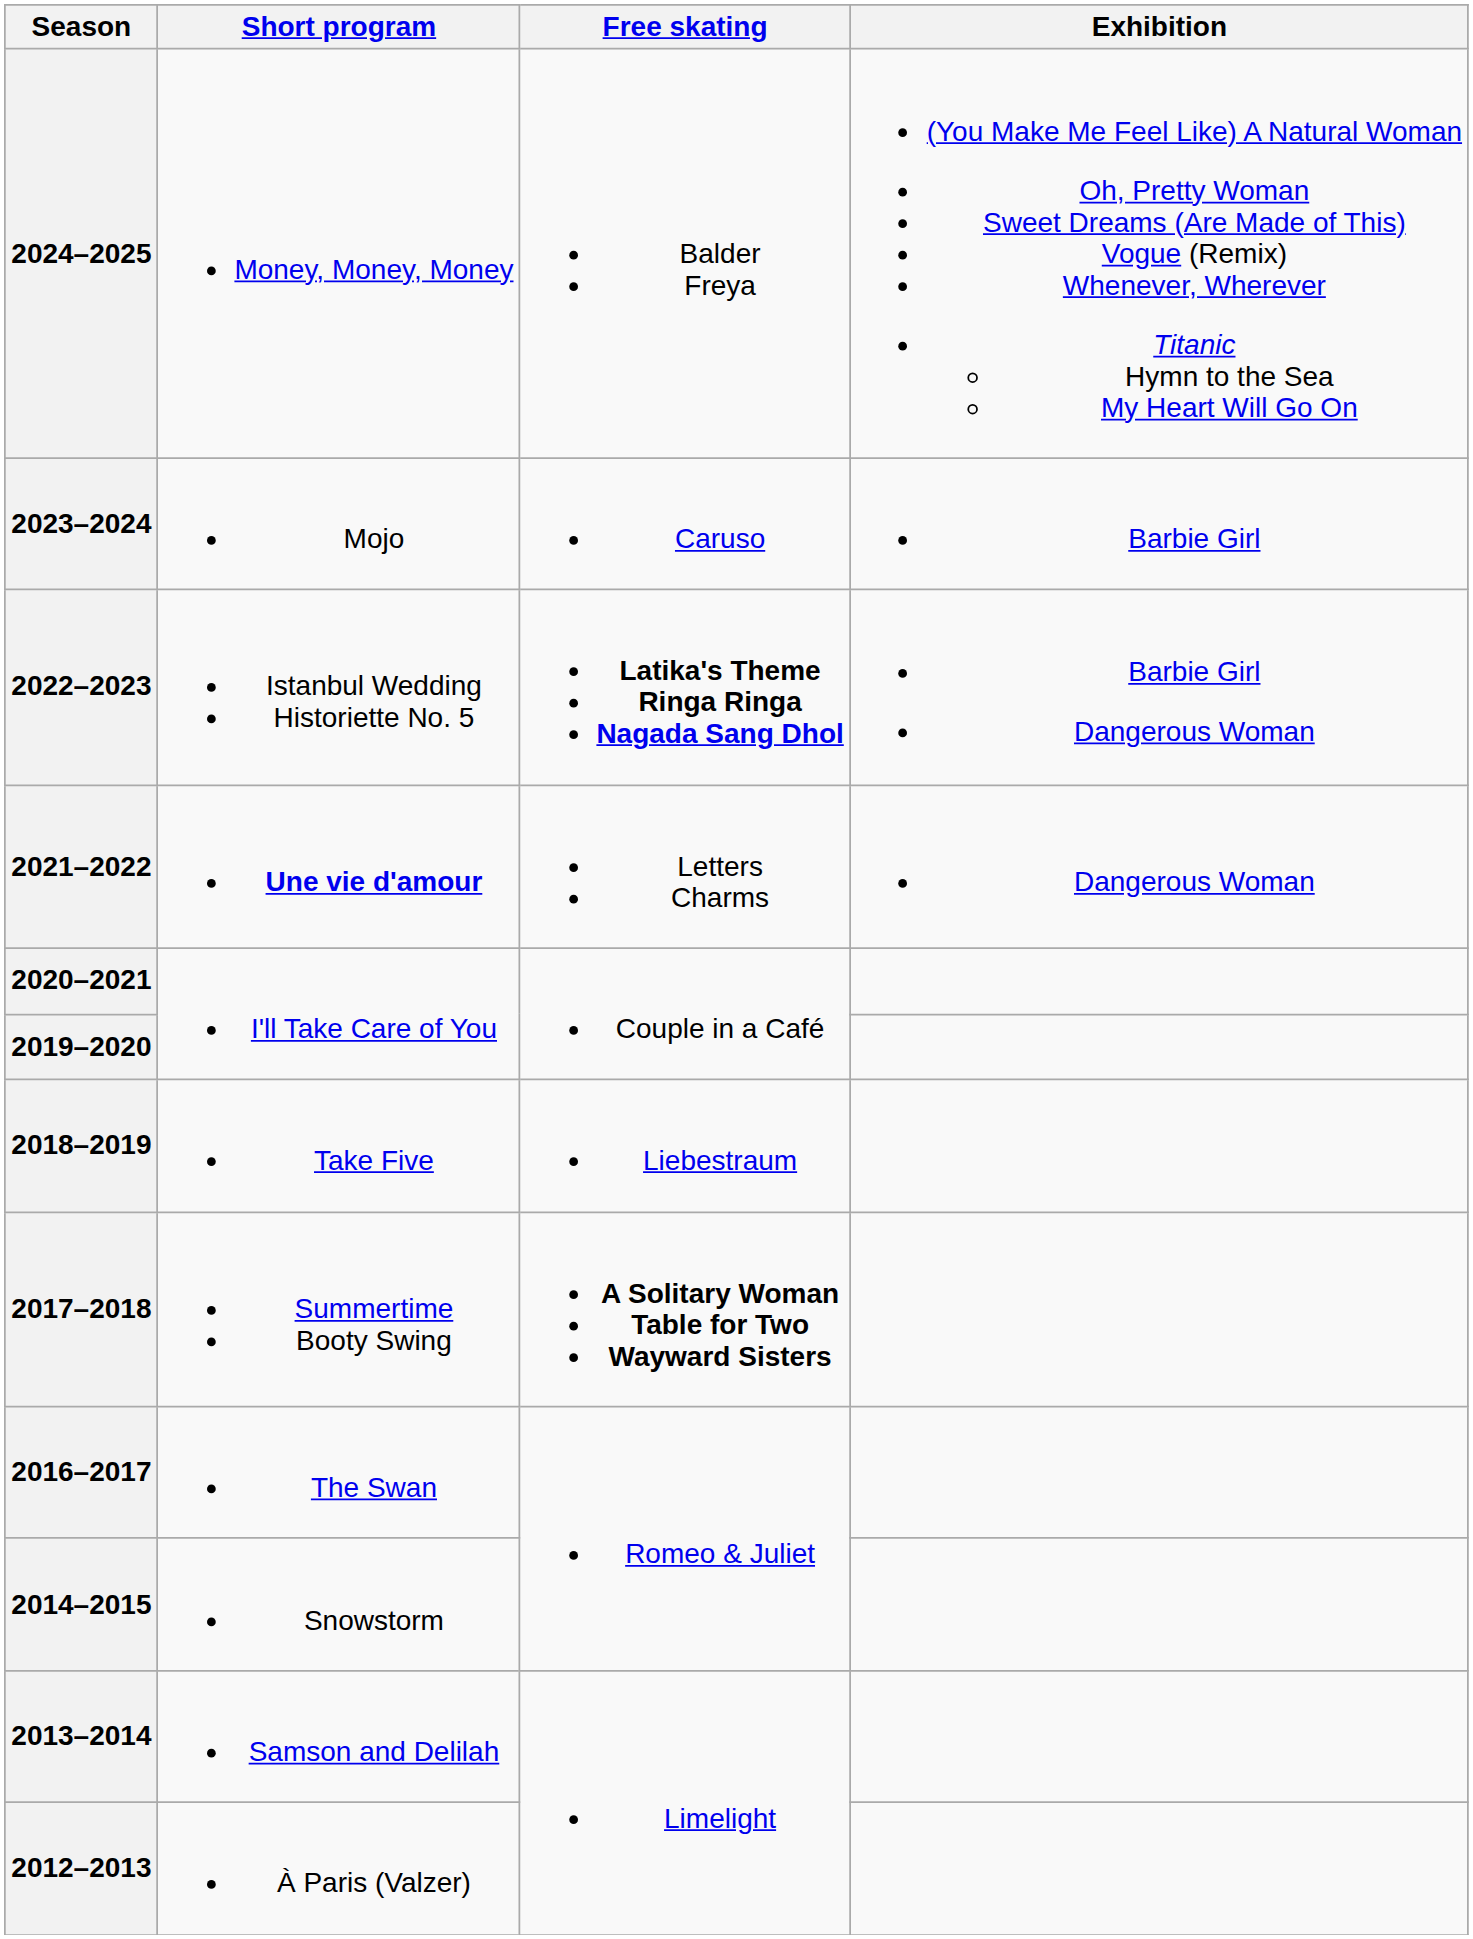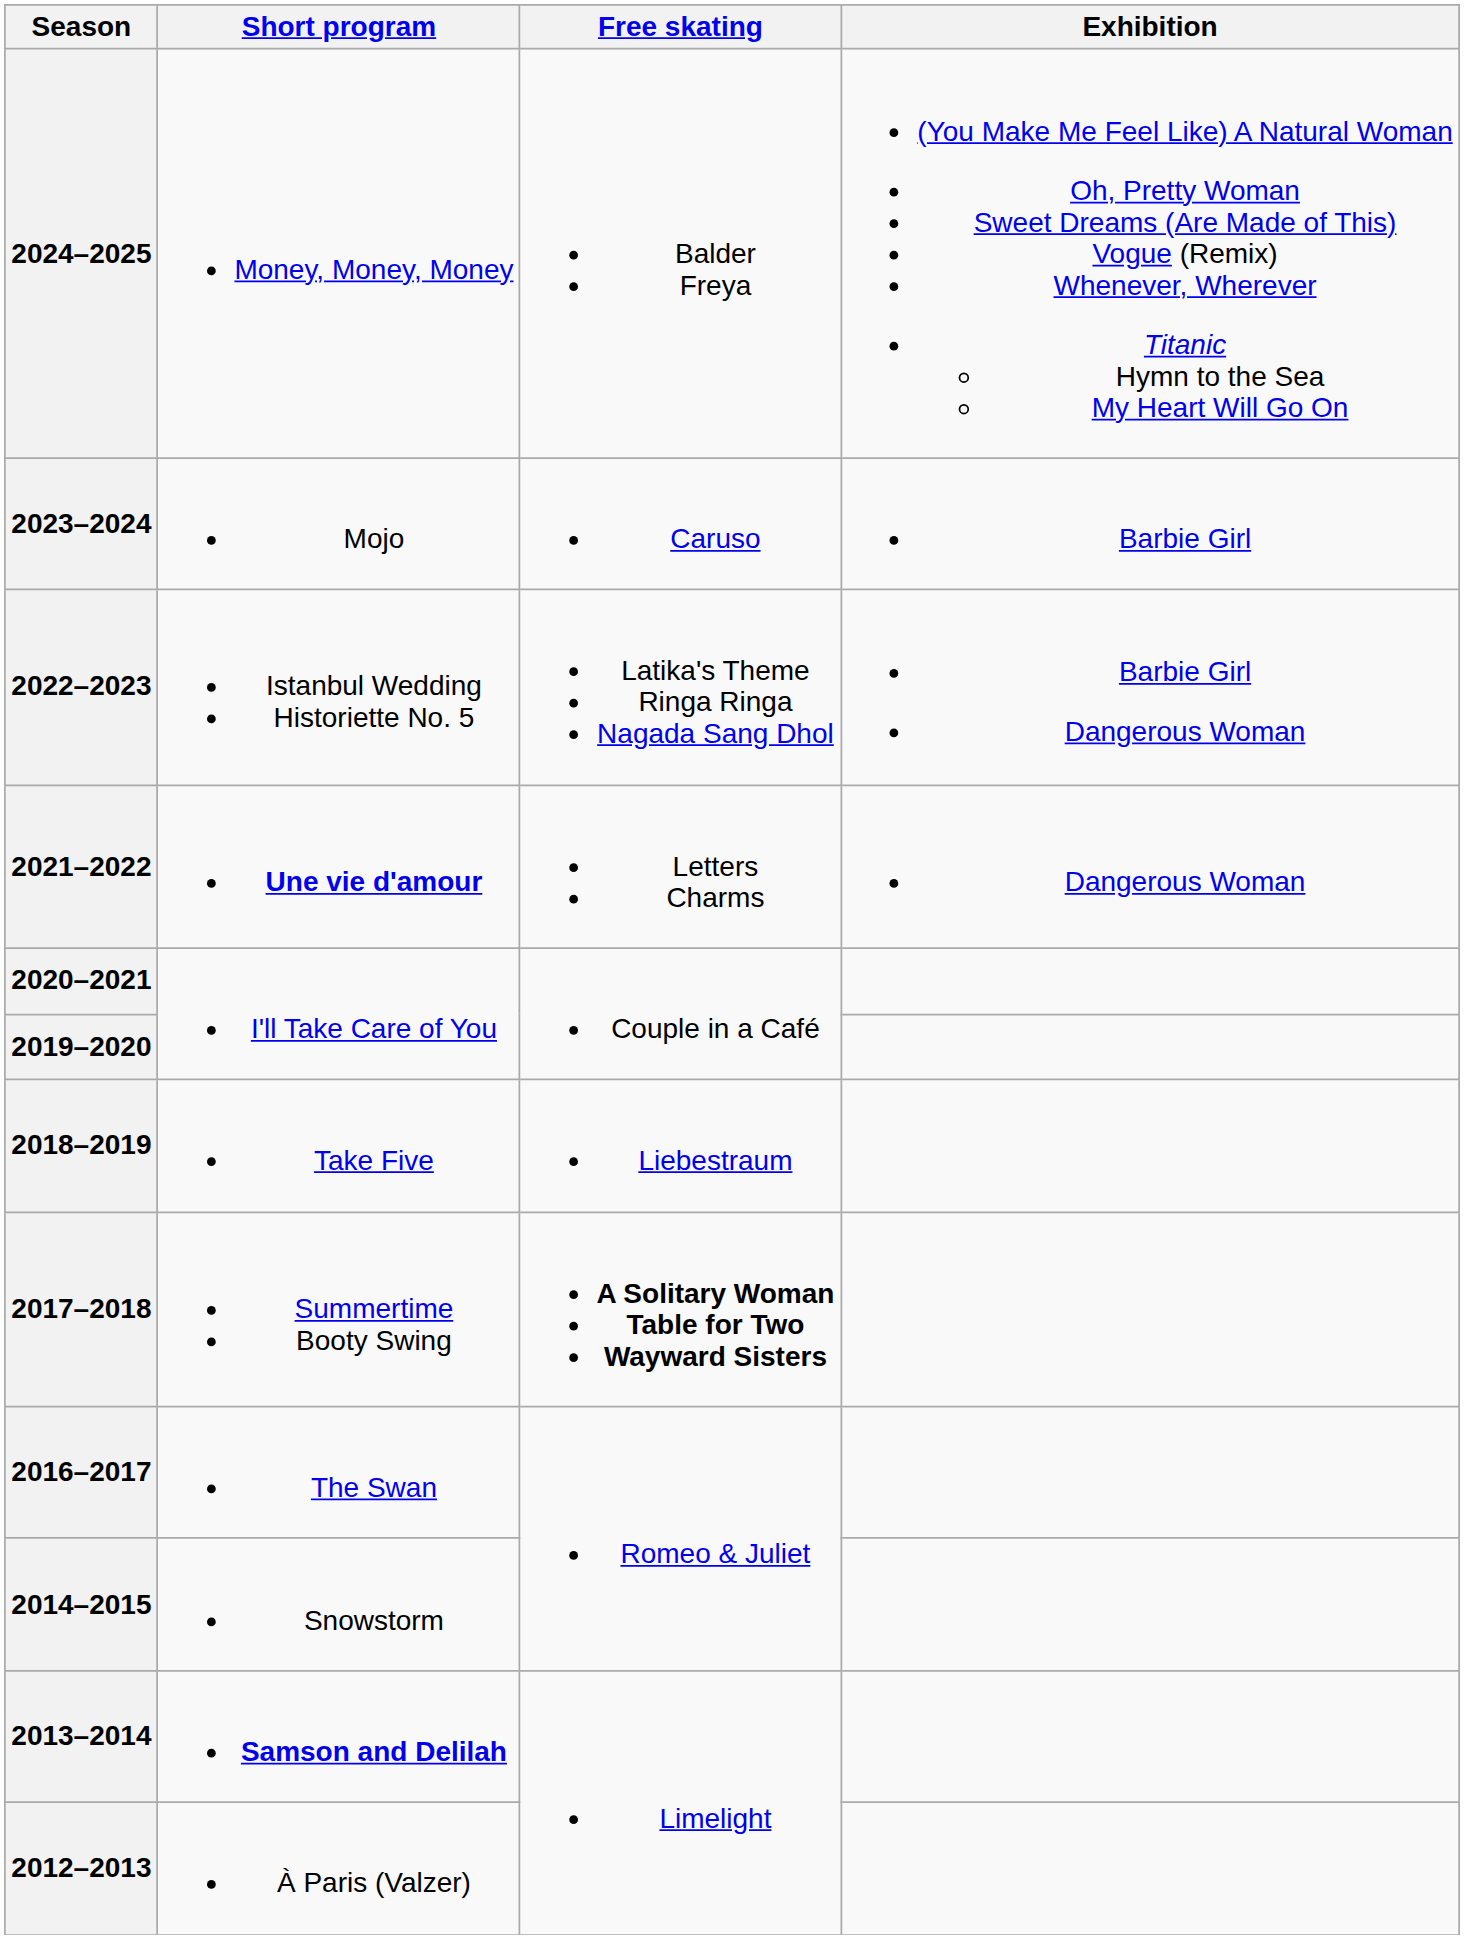2022–2023 | Free skating: bold -> normal
2013–2014 | Short program: normal -> bold
